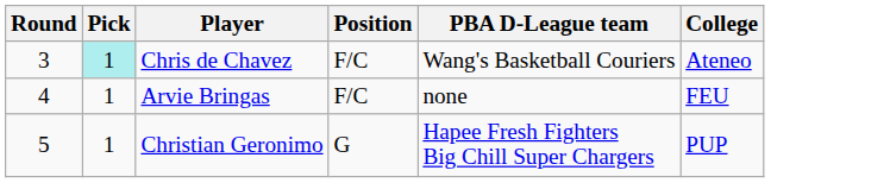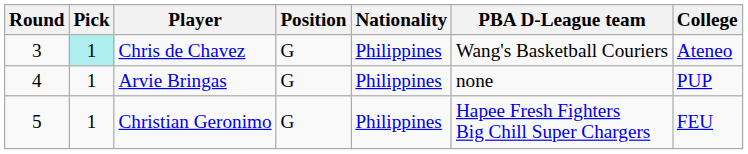+ column: Nationality | Philippines | Philippines | Philippines
Chris de Chavez | Position: F/C -> G
Arvie Bringas | Position: F/C -> G
Arvie Bringas | College: FEU -> PUP
Christian Geronimo | College: PUP -> FEU
